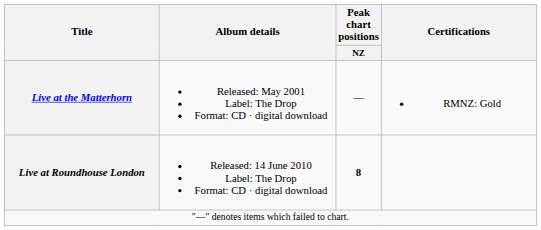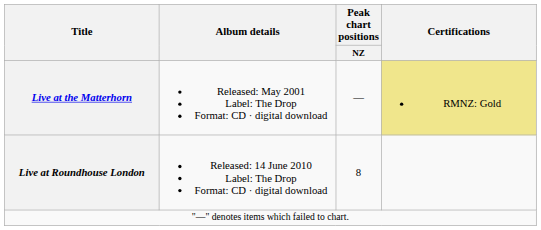Live at the Matterhorn | Certifications: no background -> khaki background
Live at Roundhouse London | Peak chart positions / NZ: bold -> normal
